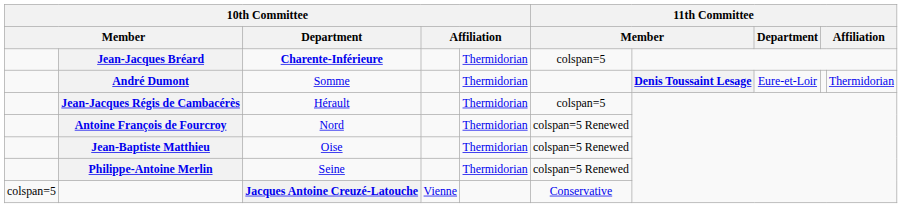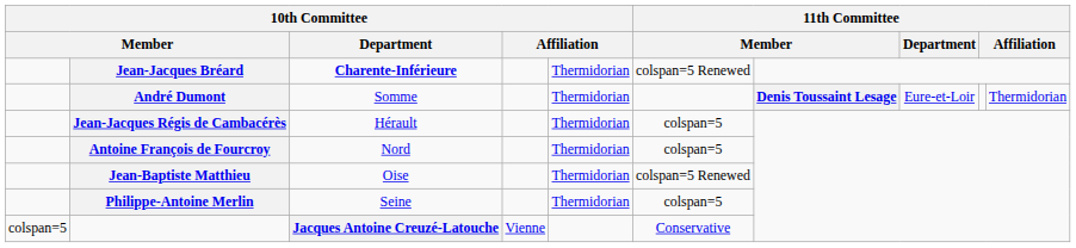Jean-Jacques Bréard | column 6: colspan=5 -> colspan=5 Renewed
Antoine François de Fourcroy | column 6: colspan=5 Renewed -> colspan=5
Philippe-Antoine Merlin | column 6: colspan=5 Renewed -> colspan=5
